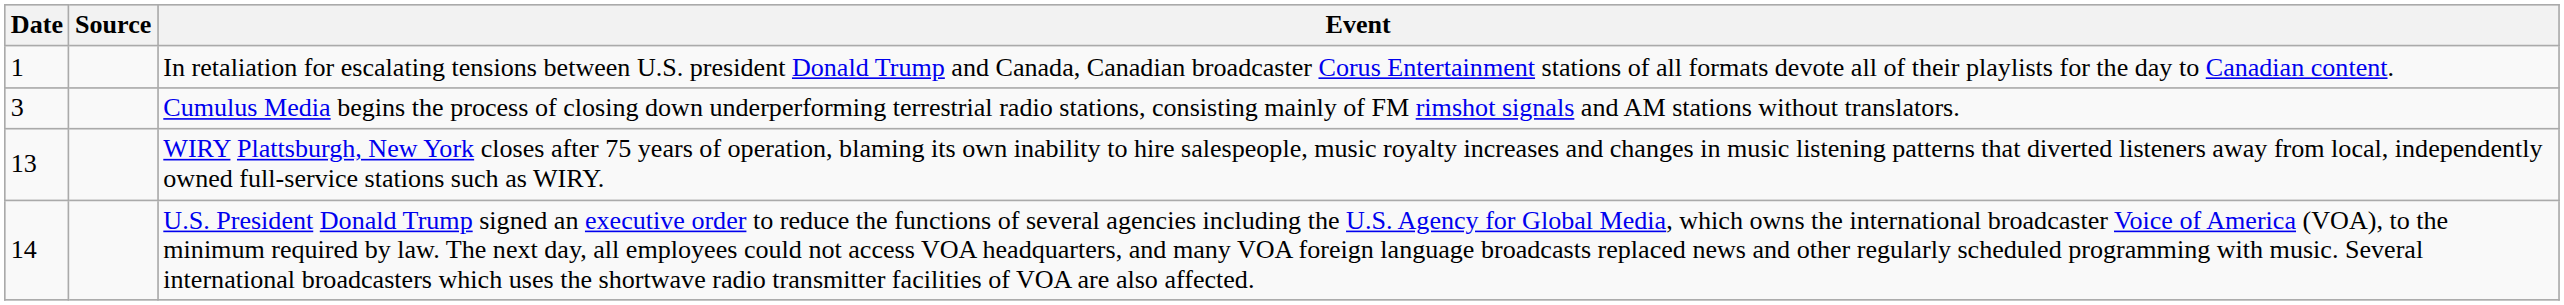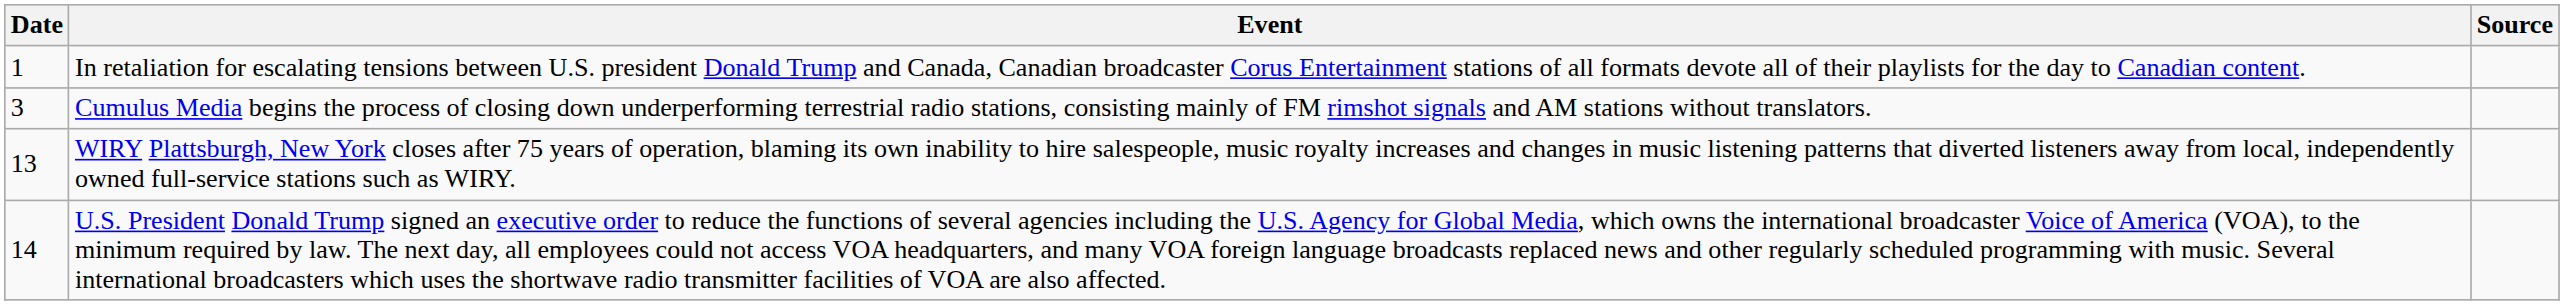columns swapped: Event <-> Source
